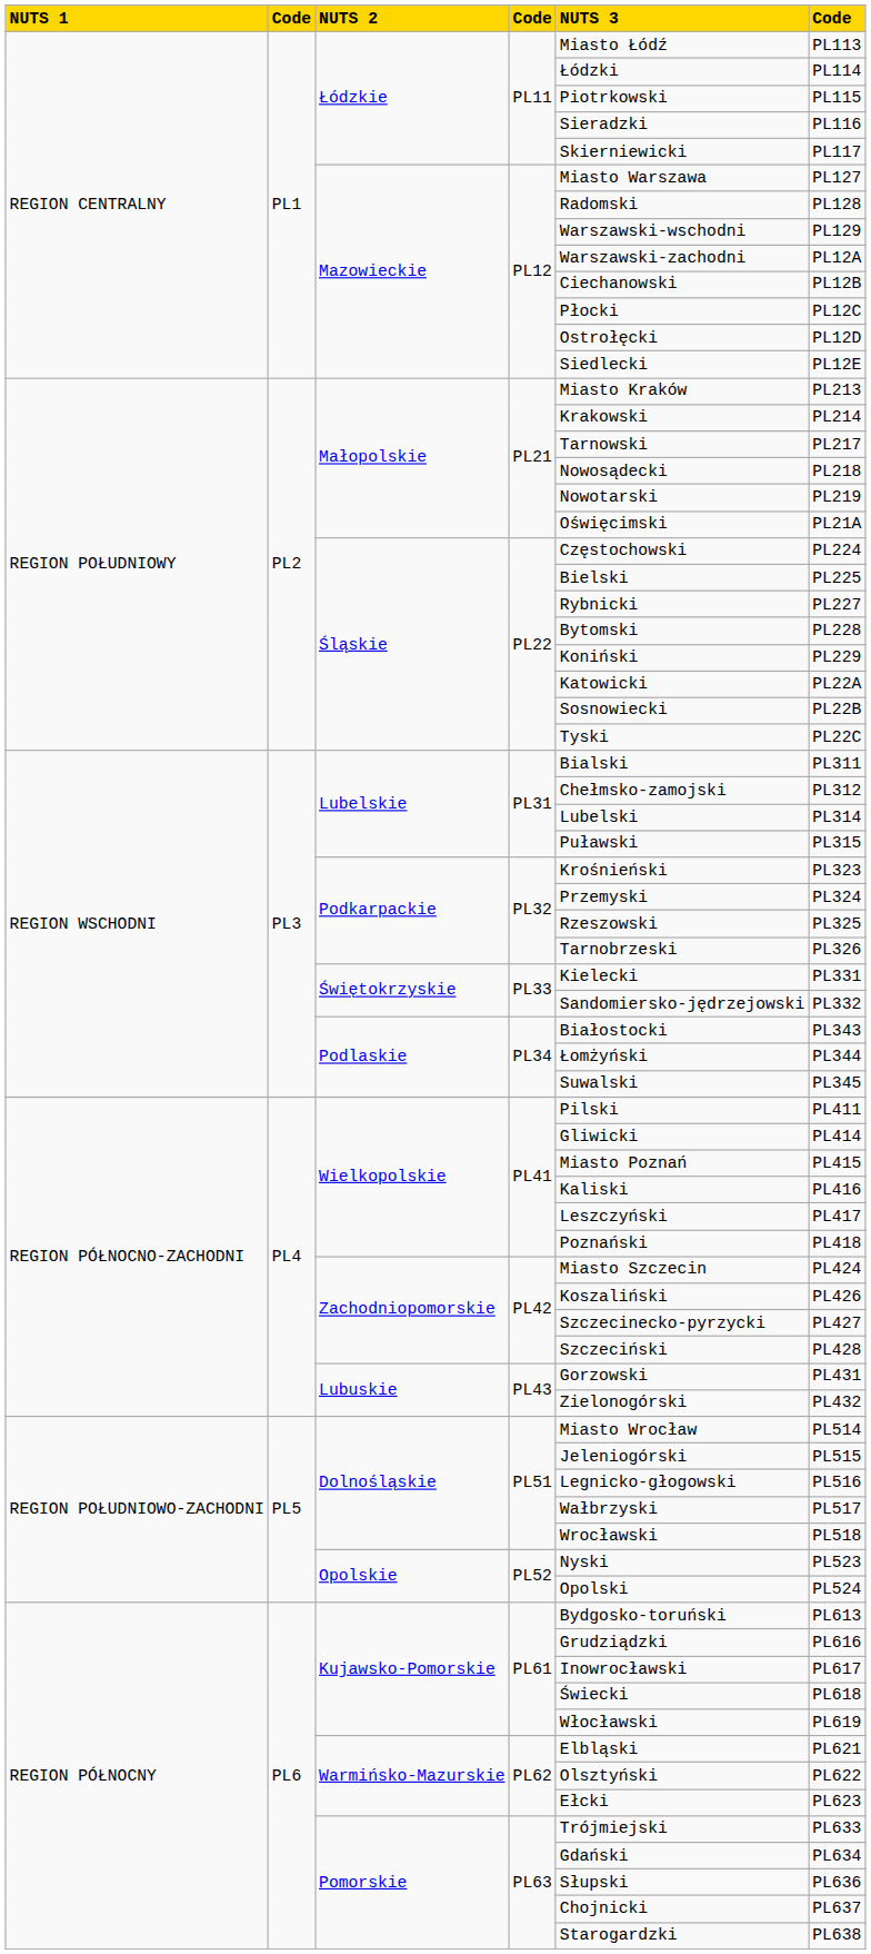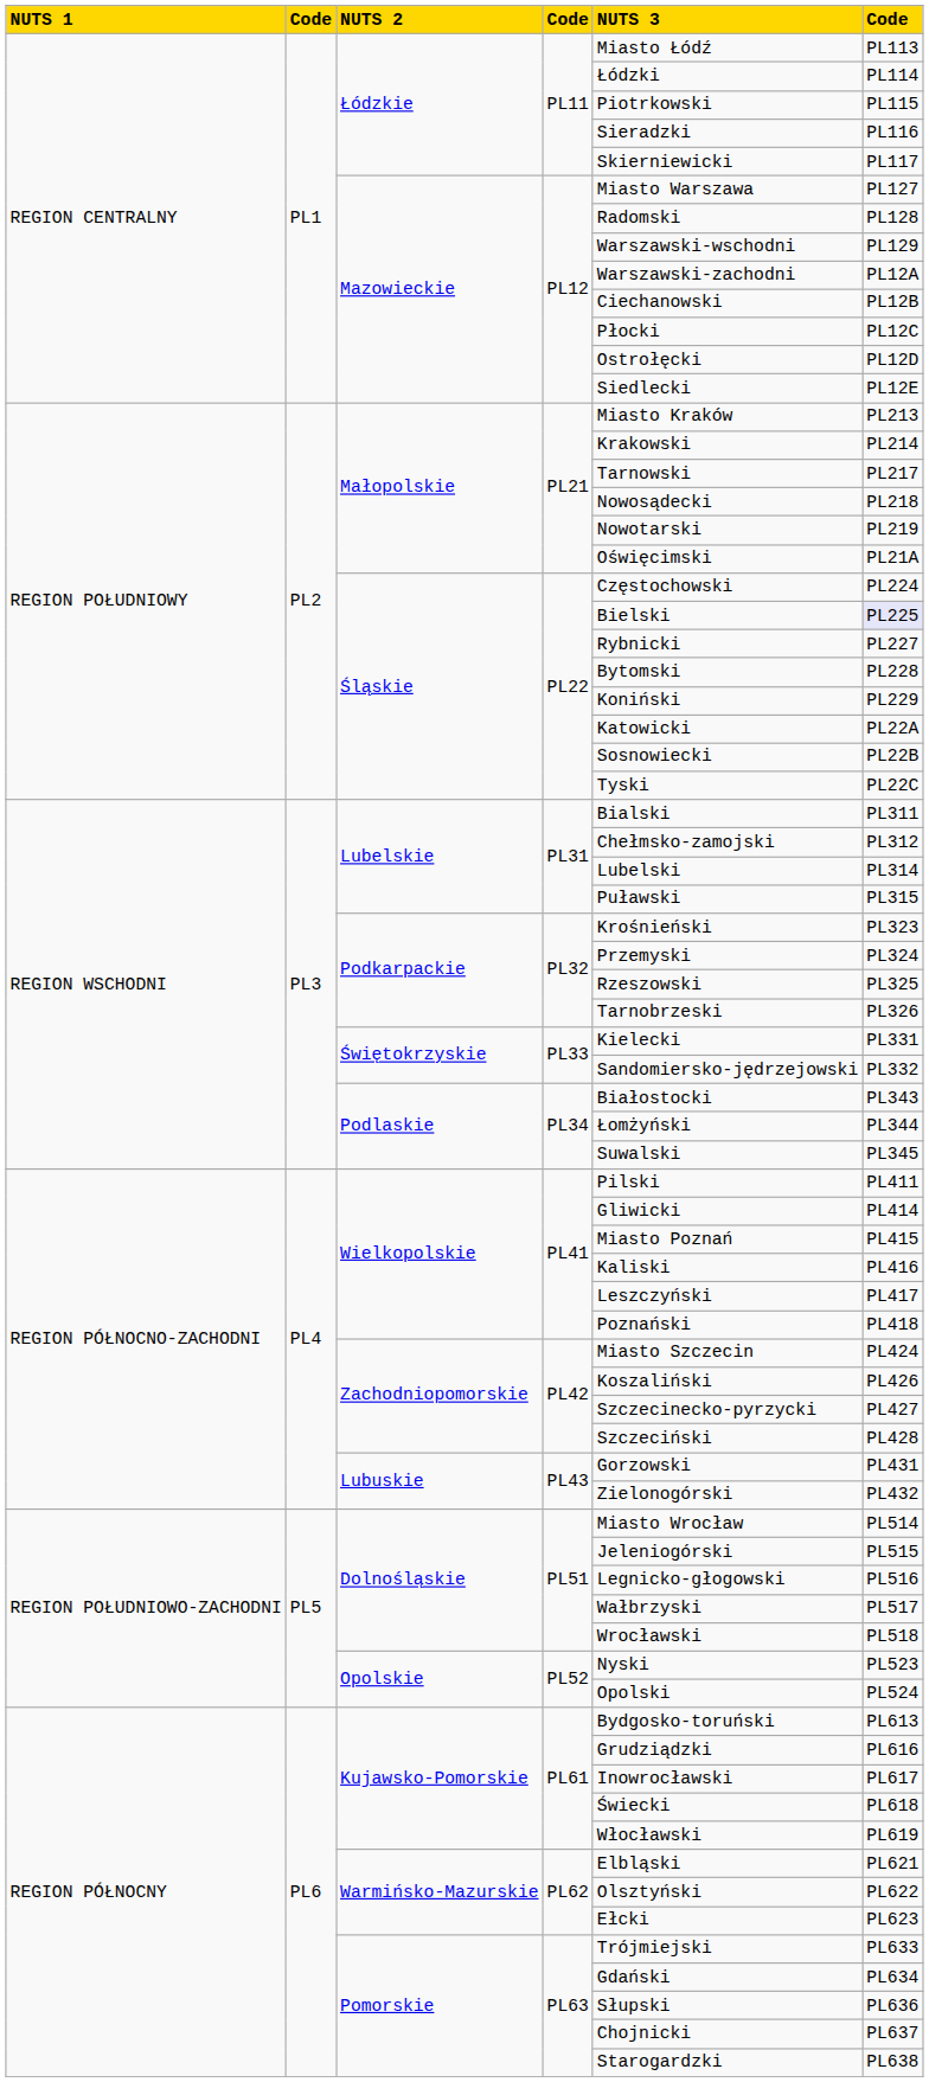row 22 | column 6: no background -> lavender background
